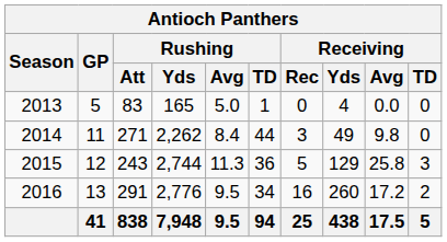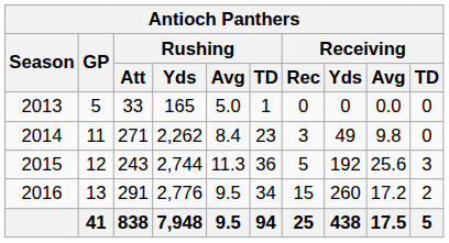2013 | Rushing / Att: 83 -> 33
2013 | Receiving / Yds: 4 -> 0
2014 | Rushing / TD: 44 -> 23
2015 | Receiving / Yds: 129 -> 192
2015 | Receiving / Avg: 25.8 -> 25.6
2016 | Receiving / Rec: 16 -> 15
